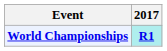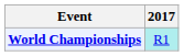World Championships | 2017: bold -> normal
